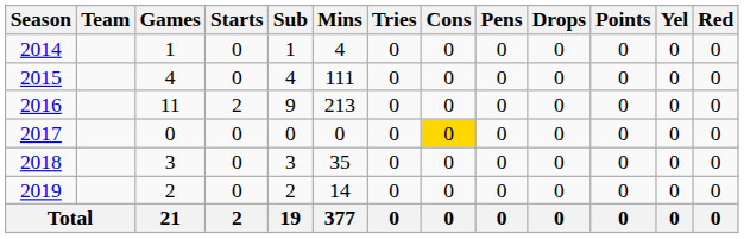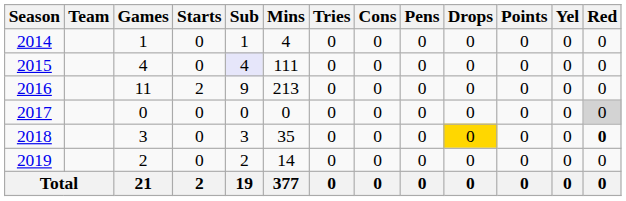2015 | Sub: no background -> lavender background
2017 | Cons: gold background -> no background
2017 | Red: no background -> lightgrey background
2018 | Drops: no background -> gold background
2018 | Red: normal -> bold
